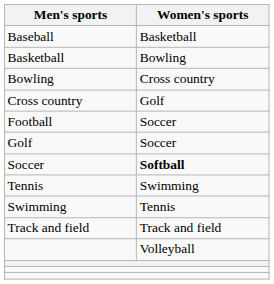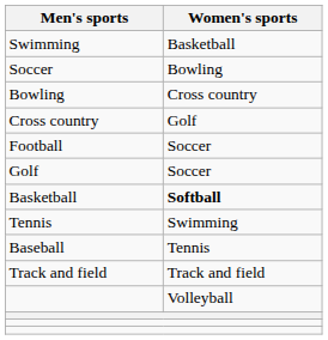row 2 | Men's sports: Baseball -> Swimming
row 3 | Men's sports: Basketball -> Soccer
row 8 | Men's sports: Soccer -> Basketball
row 10 | Men's sports: Swimming -> Baseball
